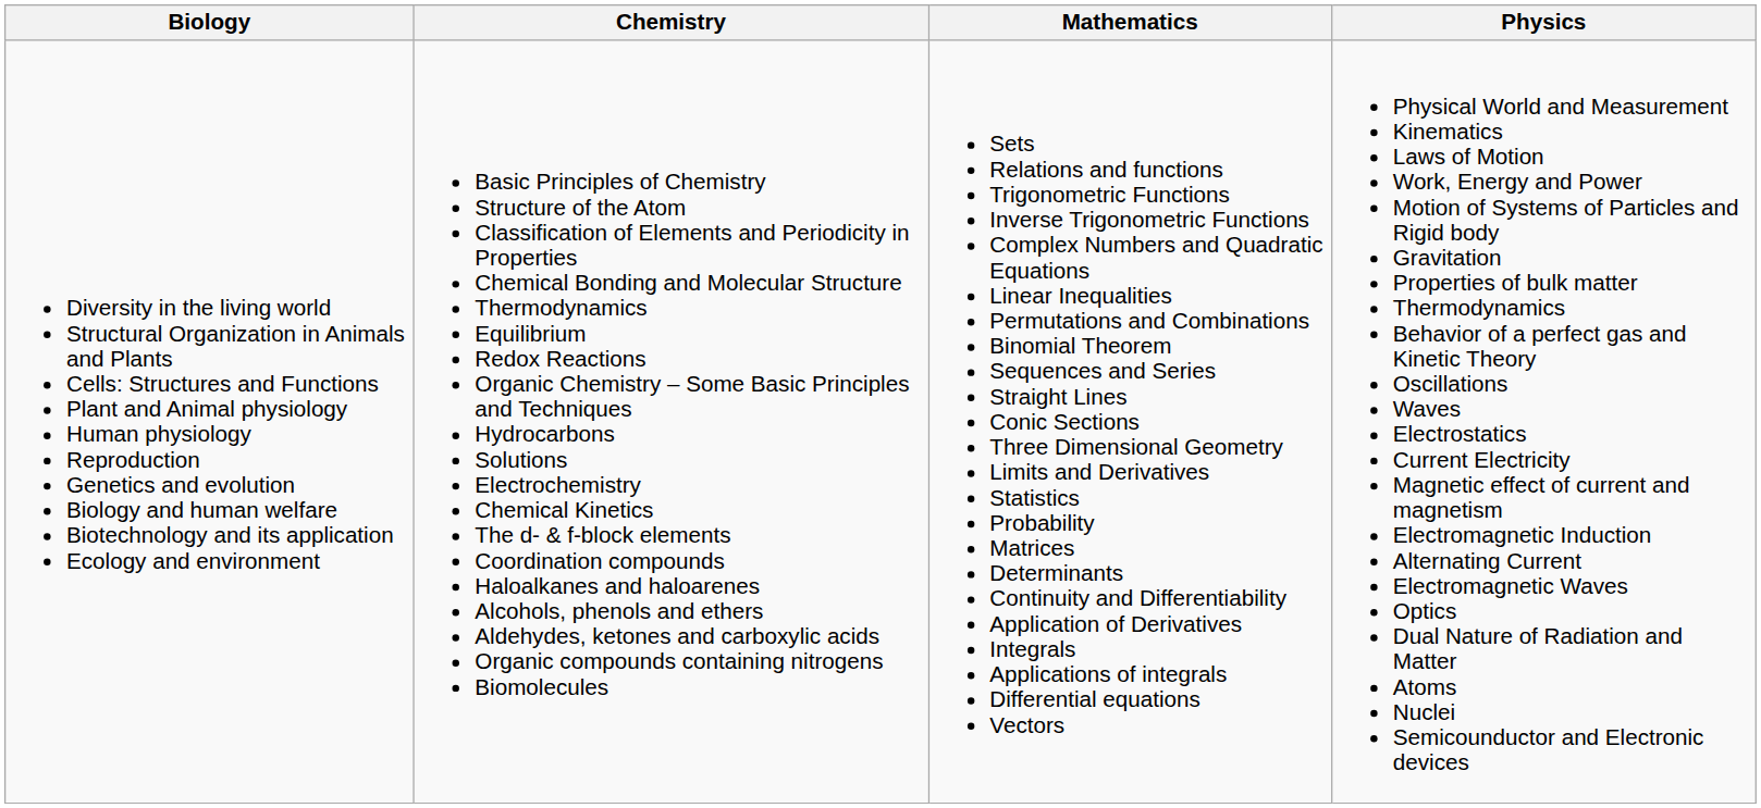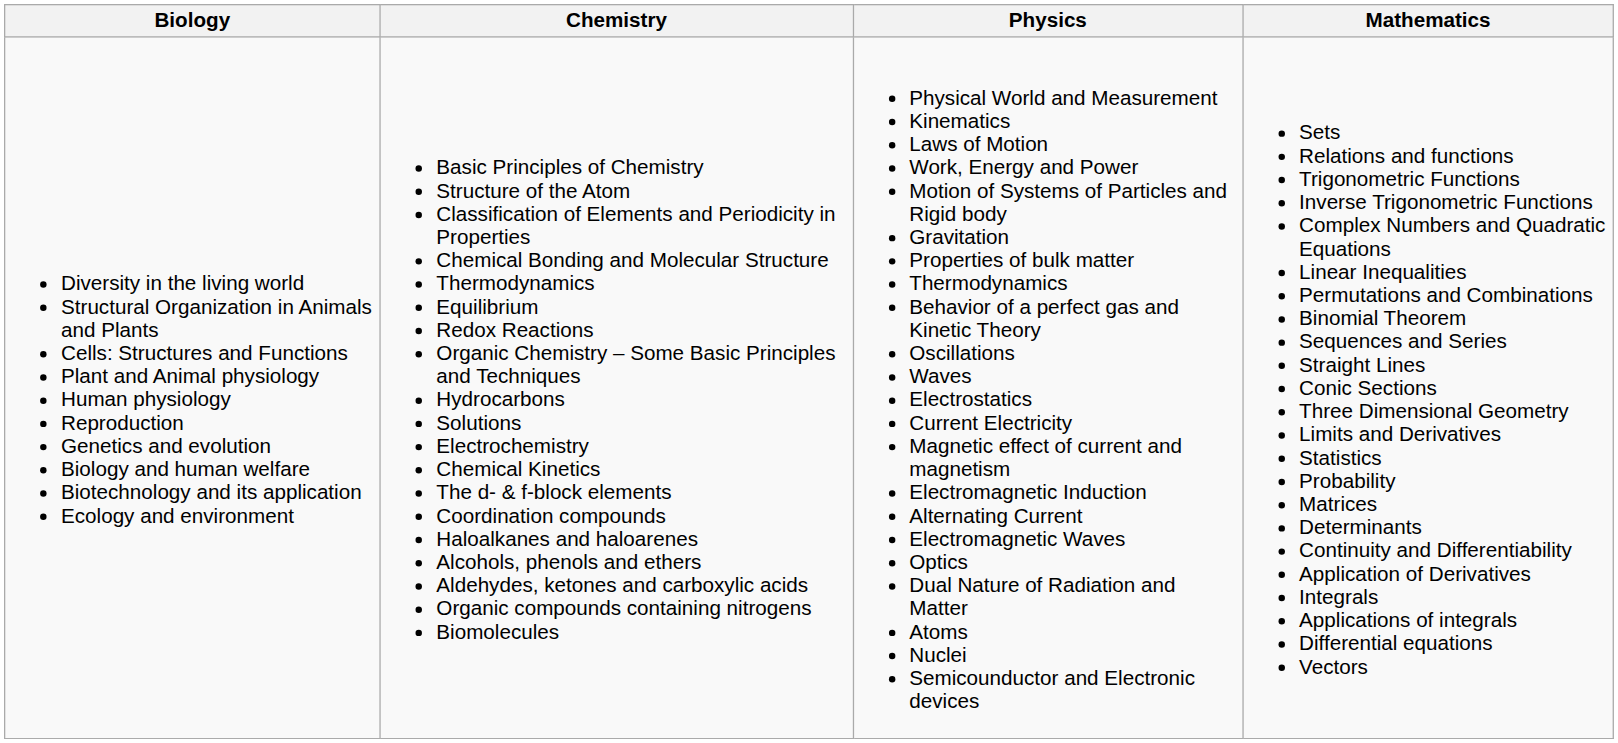columns swapped: Mathematics <-> Physics
